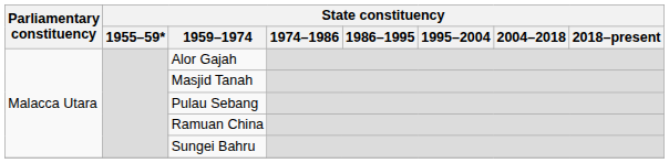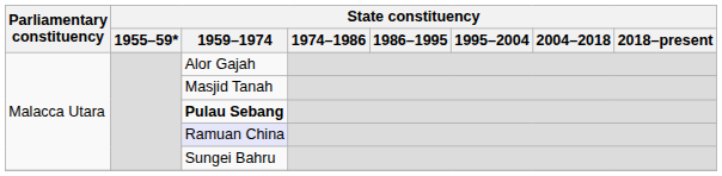Pulau Sebang | State constituency / 1959–1974: normal -> bold
Ramuan China | State constituency / 1959–1974: no background -> lavender background
